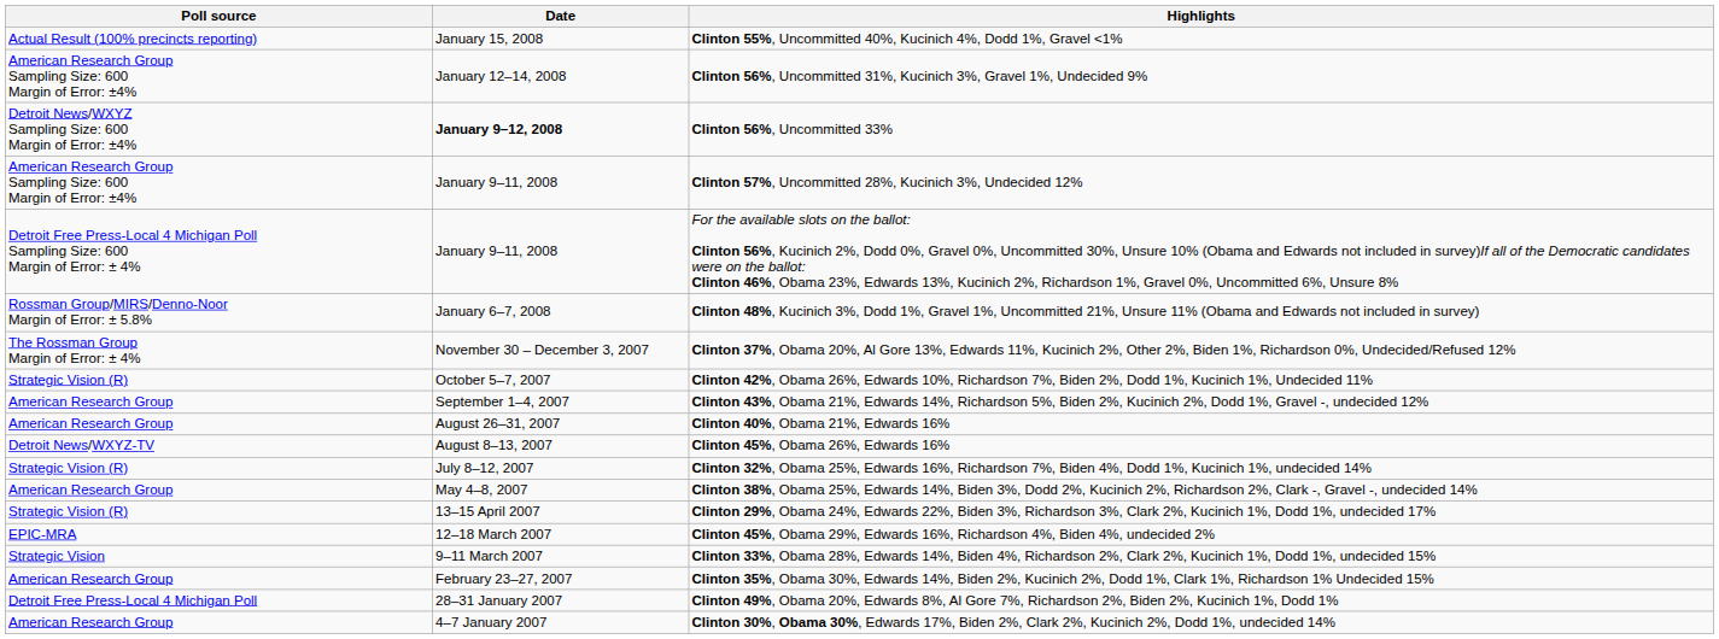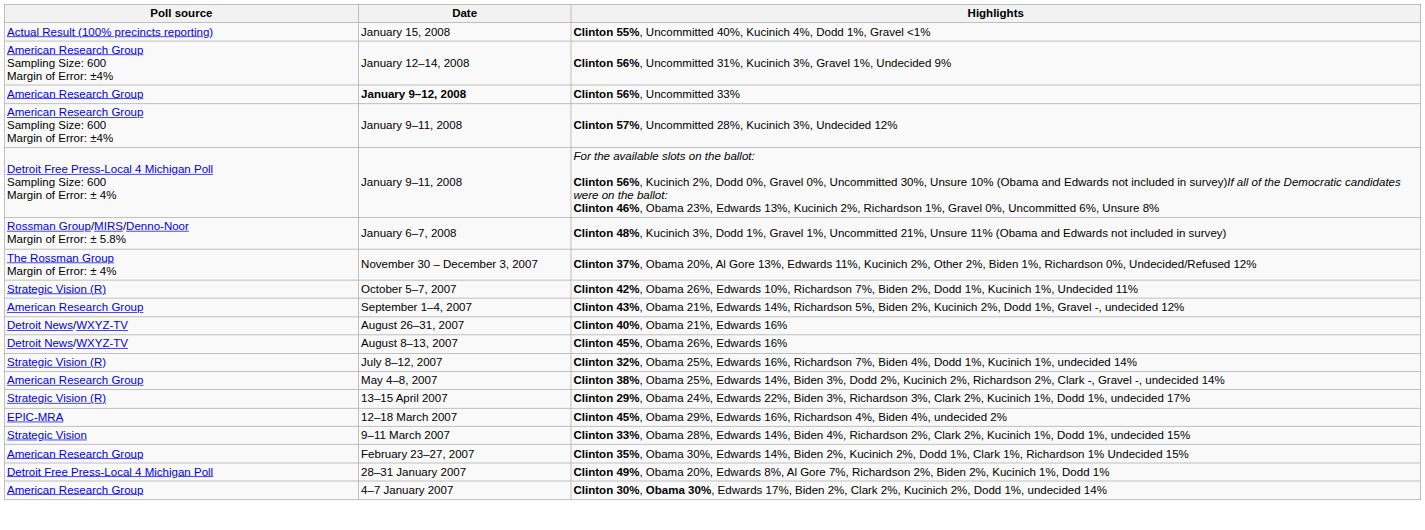Clinton 56%, Uncommitted 33% | Poll source: Detroit News/WXYZ Sampling Size: 600 Margin of Error: ±4% -> American Research Group
Clinton 40%, Obama 21%, Edwards 16% | Poll source: American Research Group -> Detroit News/WXYZ-TV
